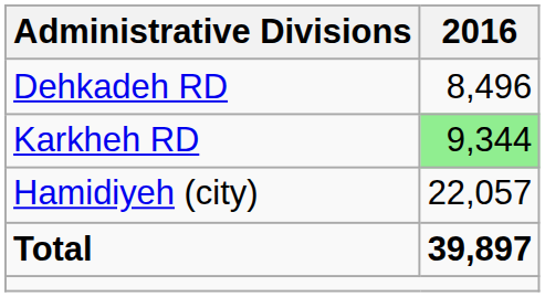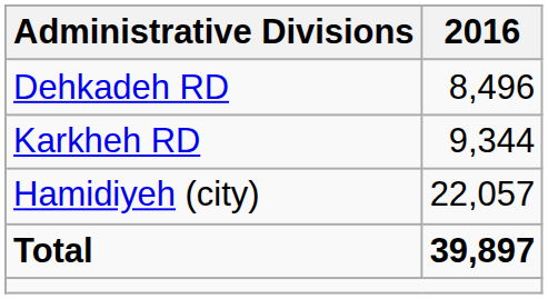Karkheh RD | 2016: lightgreen background -> no background
